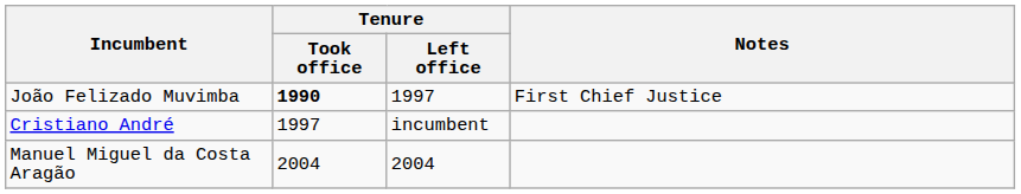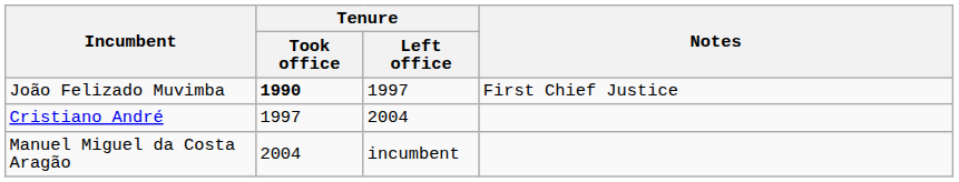Cristiano André | Tenure / Left office: incumbent -> 2004
Manuel Miguel da Costa Aragão | Tenure / Left office: 2004 -> incumbent
